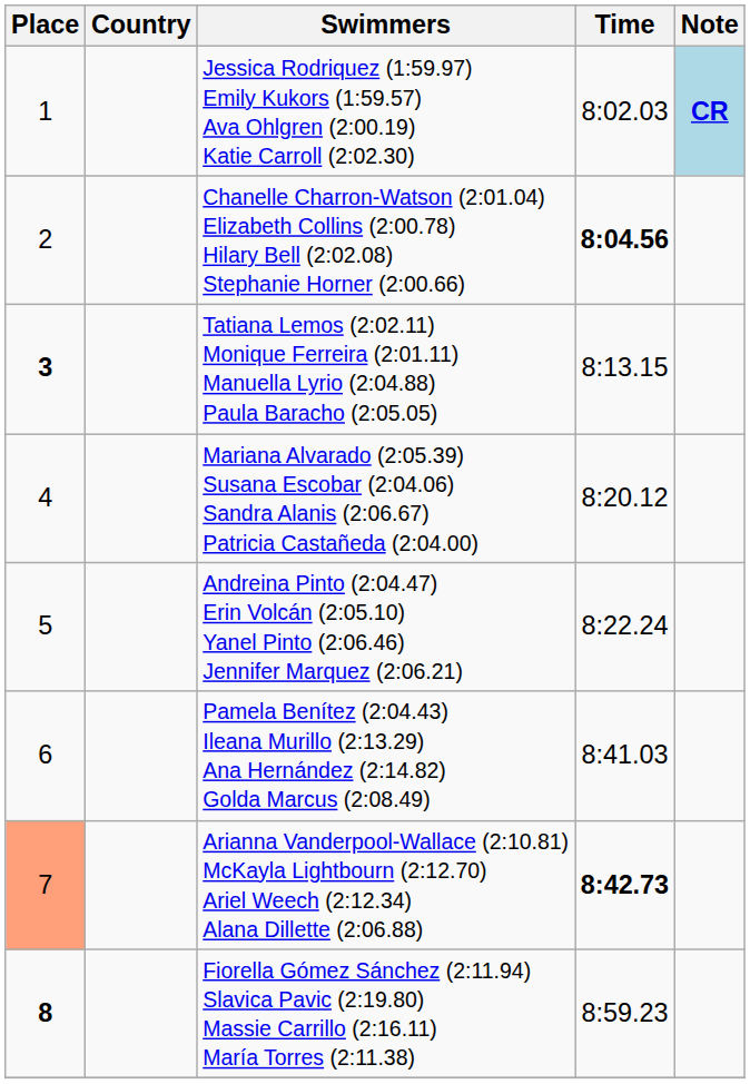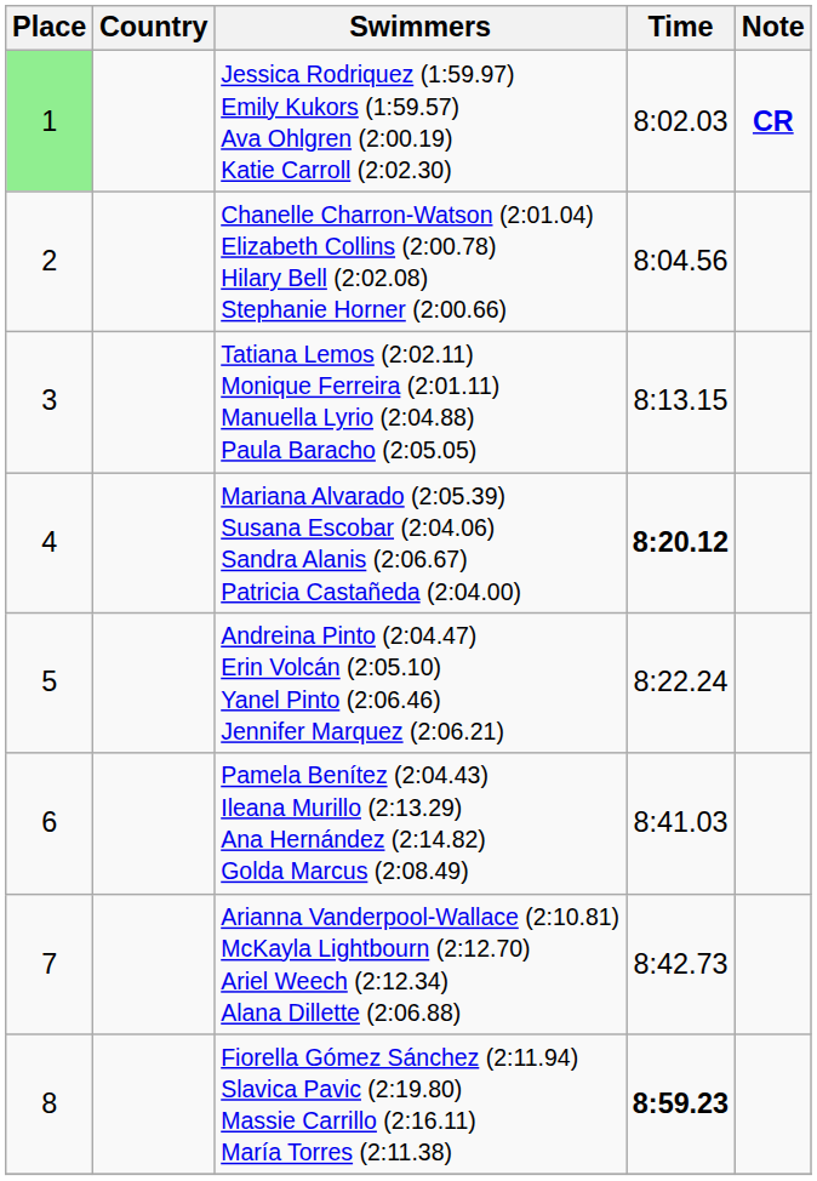row 2 | Place: no background -> lightgreen background
row 2 | Note: lightblue background -> no background
row 3 | Time: bold -> normal
row 4 | Place: bold -> normal
row 5 | Time: normal -> bold
row 8 | Place: lightsalmon background -> no background
row 8 | Time: bold -> normal
row 9 | Place: bold -> normal
row 9 | Time: normal -> bold
